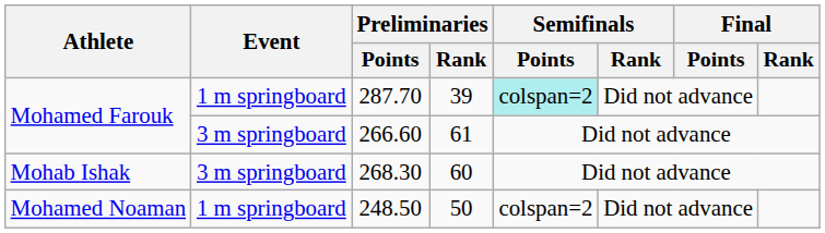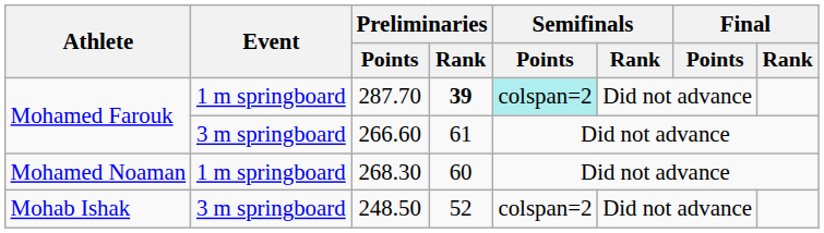287.70 | Preliminaries / Rank: normal -> bold
268.30 | Athlete: Mohab Ishak -> Mohamed Noaman
268.30 | Event: 3 m springboard -> 1 m springboard
248.50 | Athlete: Mohamed Noaman -> Mohab Ishak
248.50 | Event: 1 m springboard -> 3 m springboard
248.50 | Preliminaries / Rank: 50 -> 52
